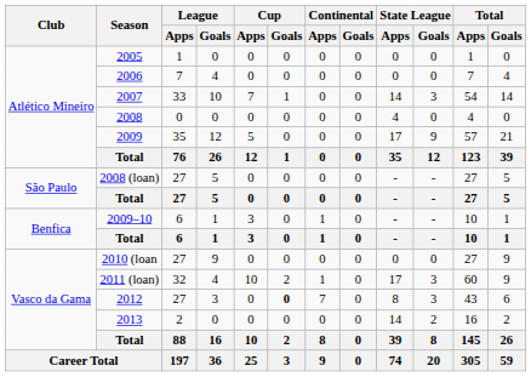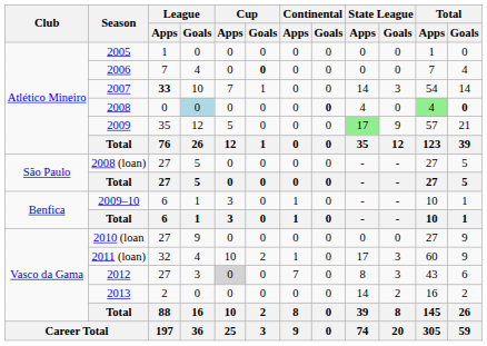2006 | Cup / Goals: normal -> bold
2007 | League / Apps: normal -> bold
2008 | League / Goals: no background -> lightblue background
2008 | Continental / Goals: normal -> bold
2008 | Total / Apps: no background -> lightgreen background
2008 | Total / Goals: normal -> bold
2009 | State League / Apps: no background -> lightgreen background
2012 | Cup / Apps: no background -> lightgrey background
2012 | Cup / Goals: bold -> normal
